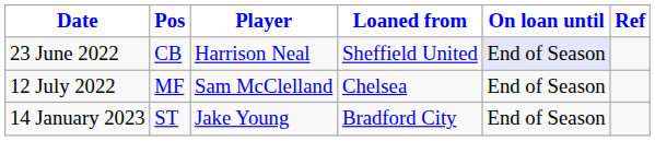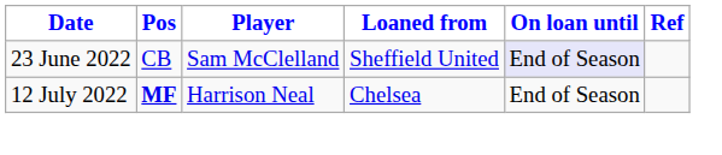23 June 2022 | Player: Harrison Neal -> Sam McClelland
12 July 2022 | Pos: normal -> bold
12 July 2022 | Player: Sam McClelland -> Harrison Neal
- row: 14 January 2023 | ST | Jake Young | Bradford City | End of Season
